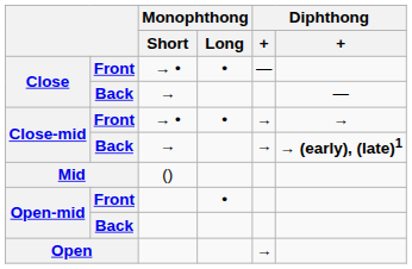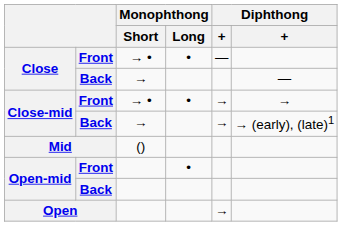Close-mid / Back | column 6: bold -> normal
